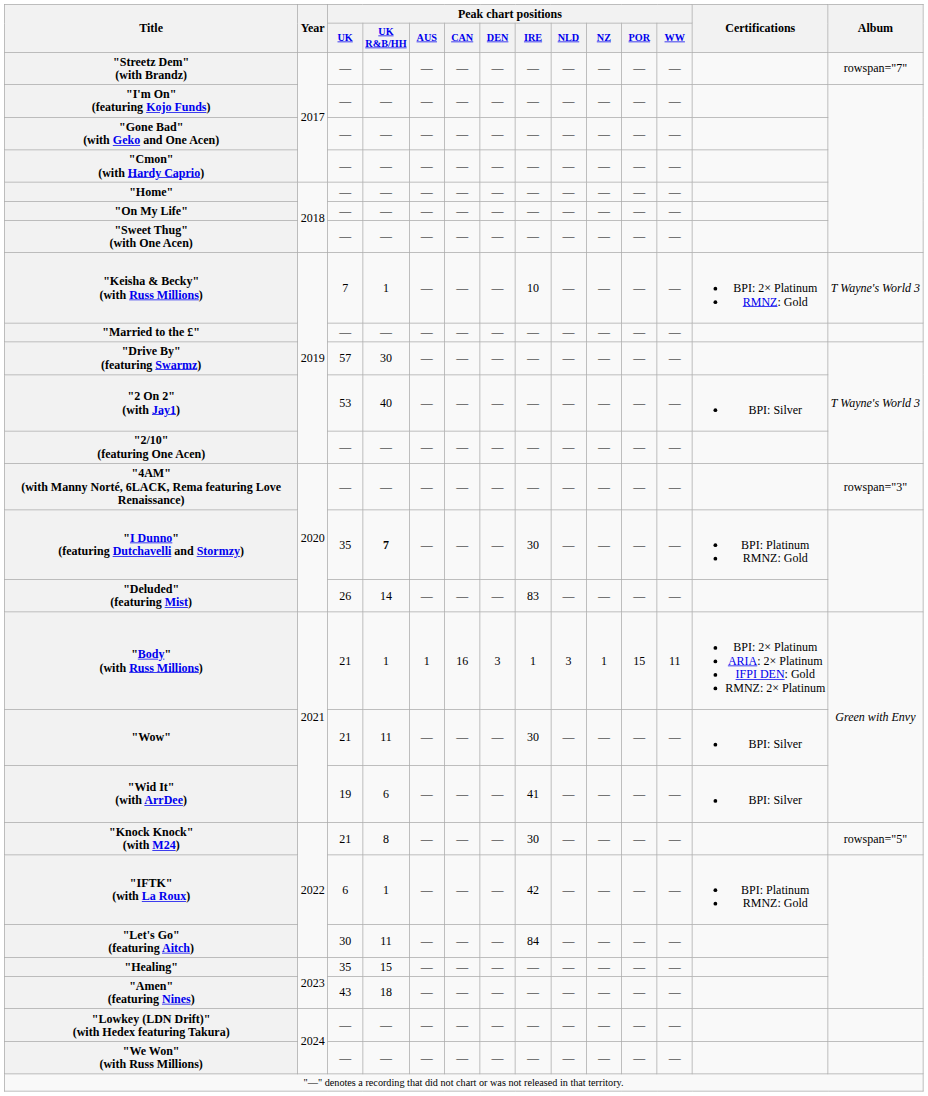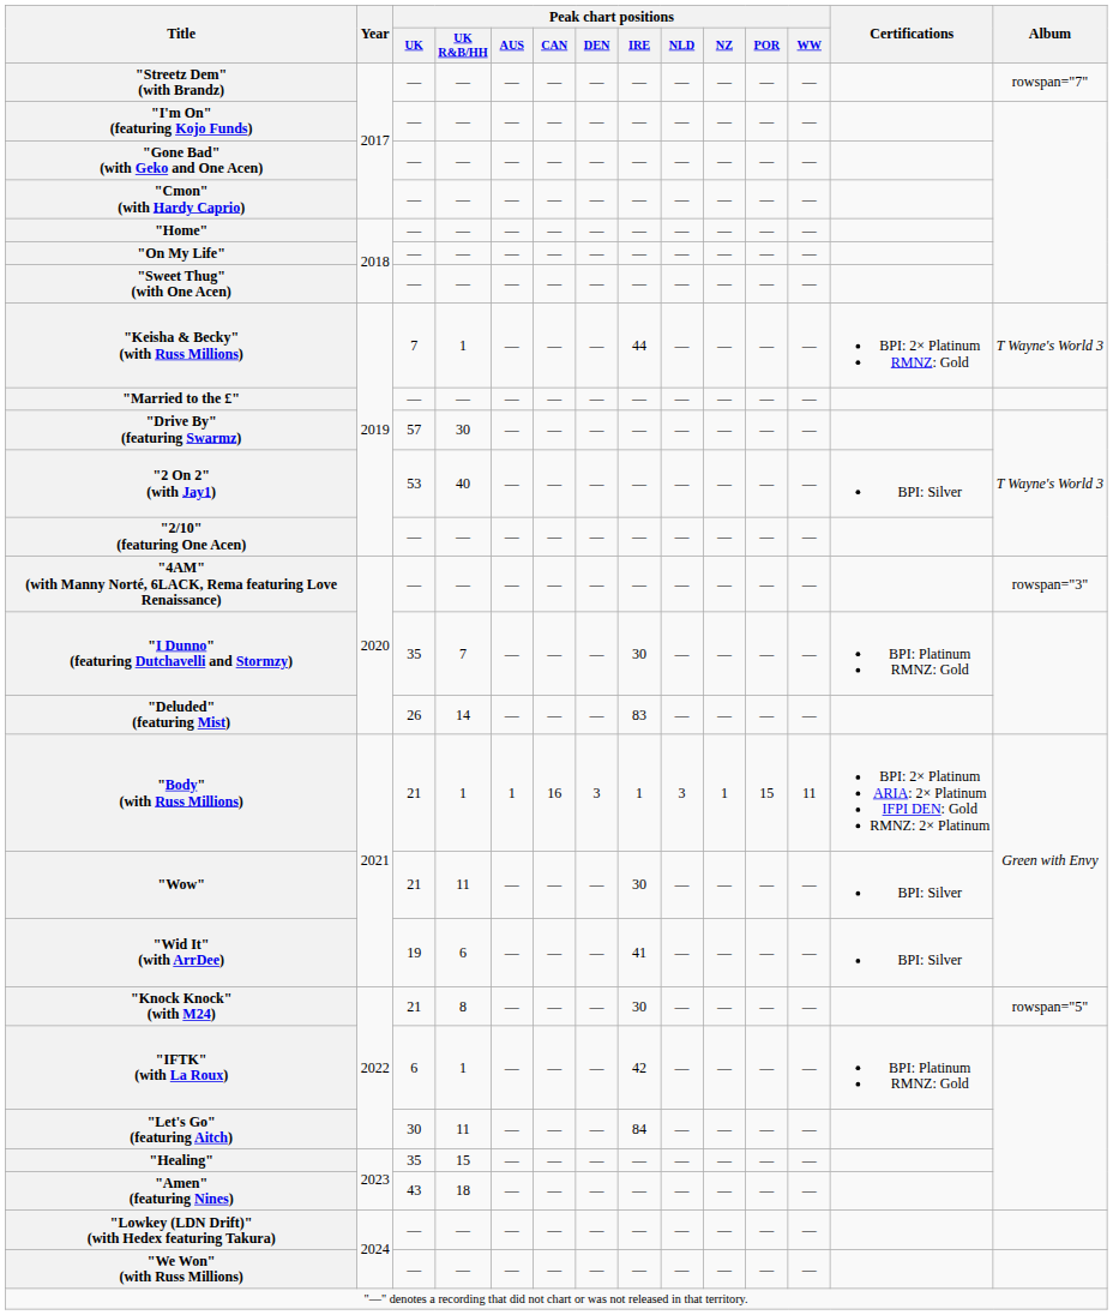"Keisha & Becky" (with Russ Millions) | Peak chart positions / IRE: 10 -> 44
"I Dunno" (featuring Dutchavelli and Stormzy) | Peak chart positions / UK R&B/HH: bold -> normal
